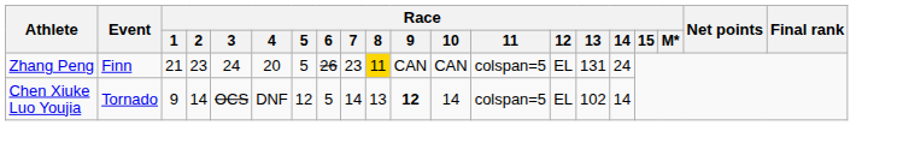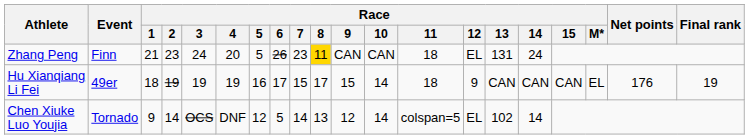Zhang Peng | Race / 11: colspan=5 -> 18
+ row: Hu Xianqiang Li Fei | 49er | 18 | 19 | 19 | 19 | 16 | 17 | 15 | 17 | 15 | 14 | 18 | 9 | CAN | CAN | CAN | EL | 176 | 19
Chen Xiuke Luo Youjia | Race / 9: bold -> normal
